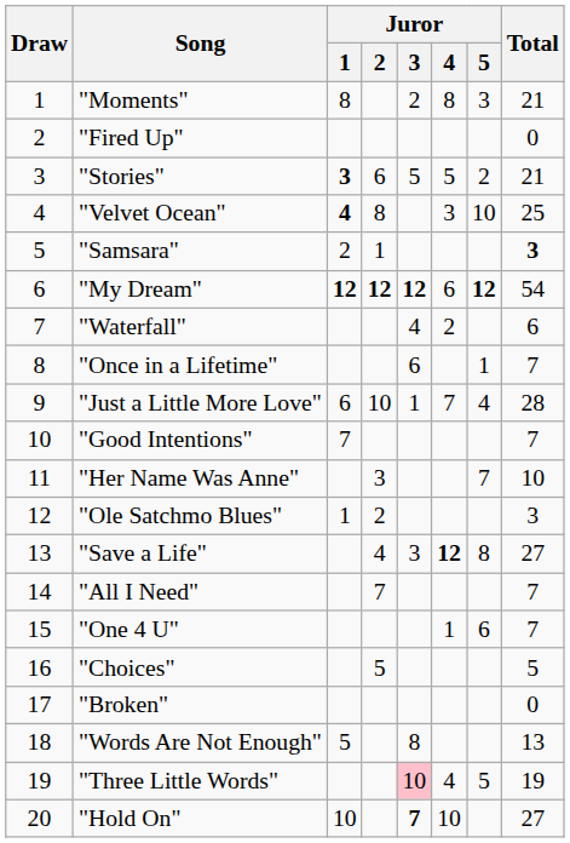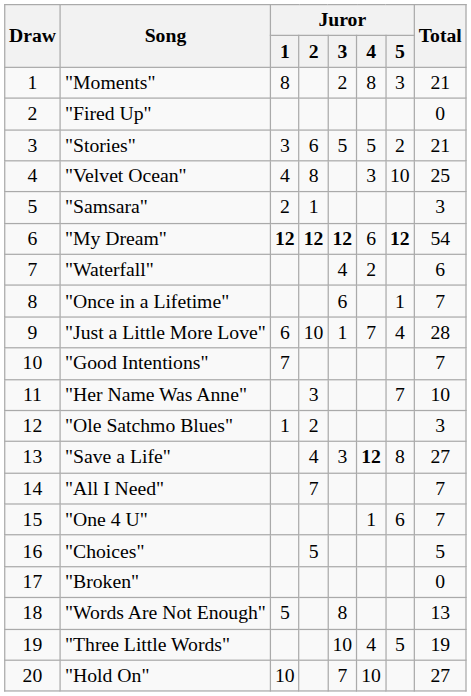"Stories" | Juror / 1: bold -> normal
"Velvet Ocean" | Juror / 1: bold -> normal
"Samsara" | Total: bold -> normal
"Three Little Words" | Juror / 3: pink background -> no background
"Hold On" | Juror / 3: bold -> normal
